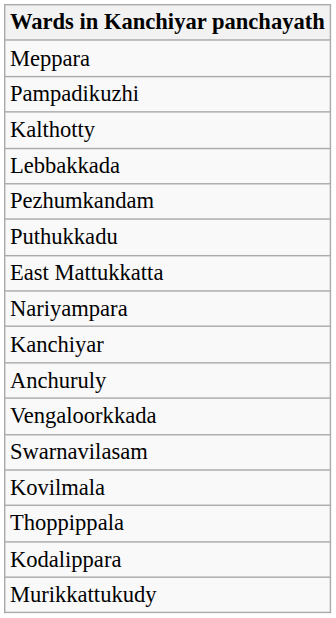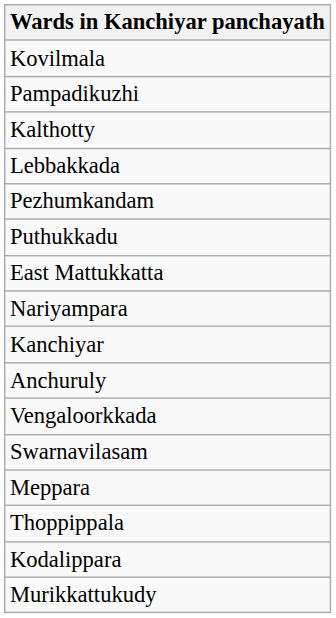row 2 | column 1: Meppara -> Kovilmala
row 14 | column 1: Kovilmala -> Meppara
